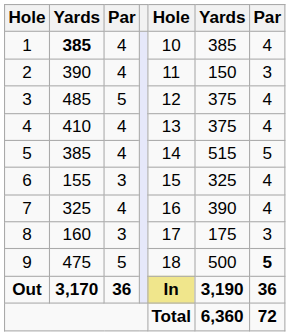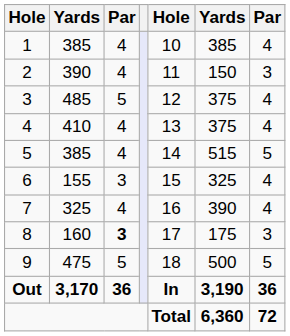1 | column 2: bold -> normal
8 | column 3: normal -> bold
9 | column 7: bold -> normal
Out | column 5: khaki background -> no background
